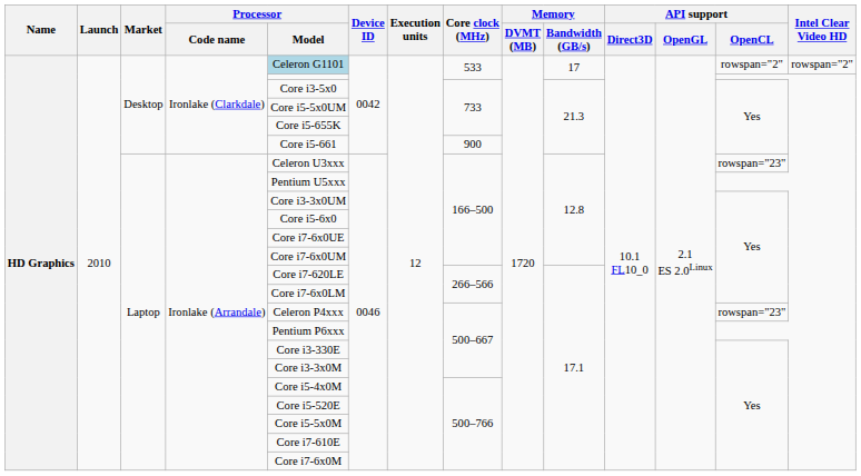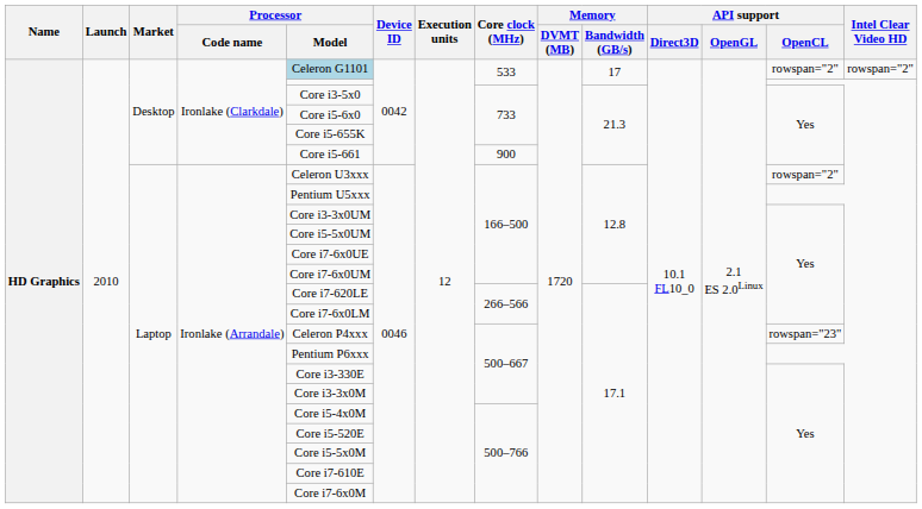row 6 | Processor / Model: Core i5-5x0UM -> Core i5-6x0
row 9 | API support / OpenCL: rowspan="23" -> rowspan="2"
row 12 | Processor / Model: Core i5-6x0 -> Core i5-5x0UM
